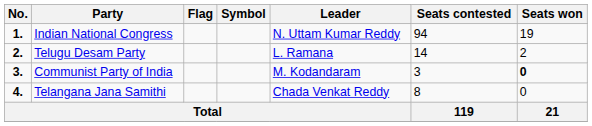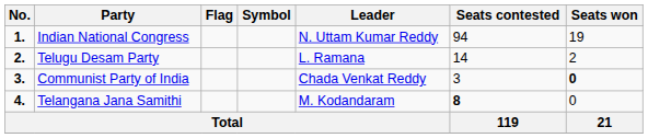Communist Party of India | Leader: M. Kodandaram -> Chada Venkat Reddy
Telangana Jana Samithi | Leader: Chada Venkat Reddy -> M. Kodandaram
Telangana Jana Samithi | Seats contested: normal -> bold
